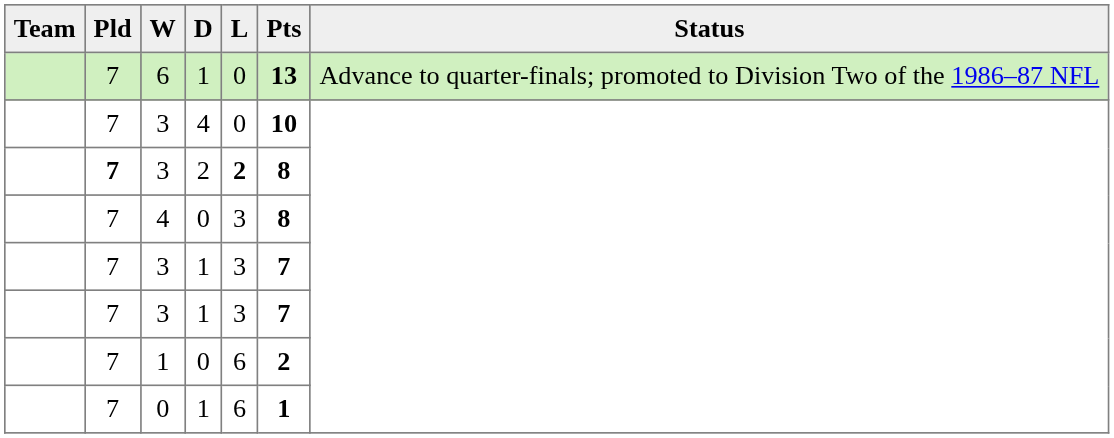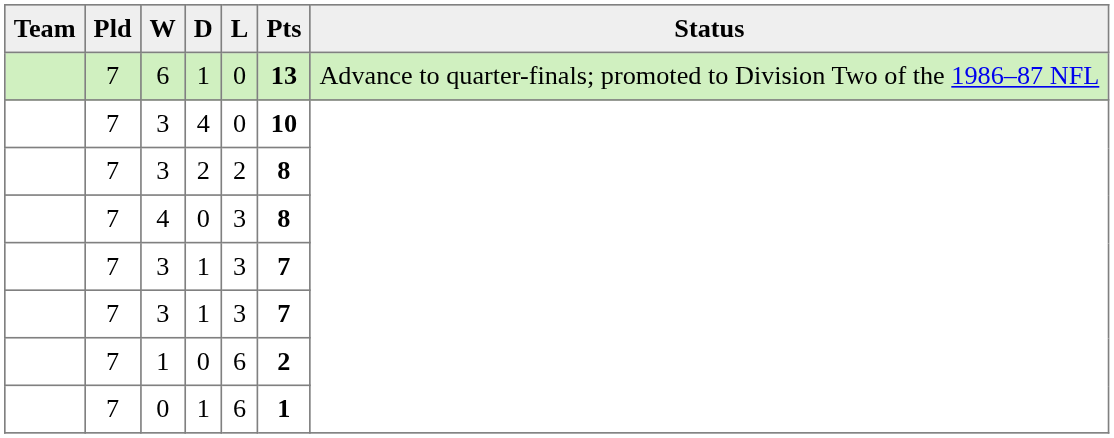3 / 2 | Pld: bold -> normal
3 / 2 | L: bold -> normal
